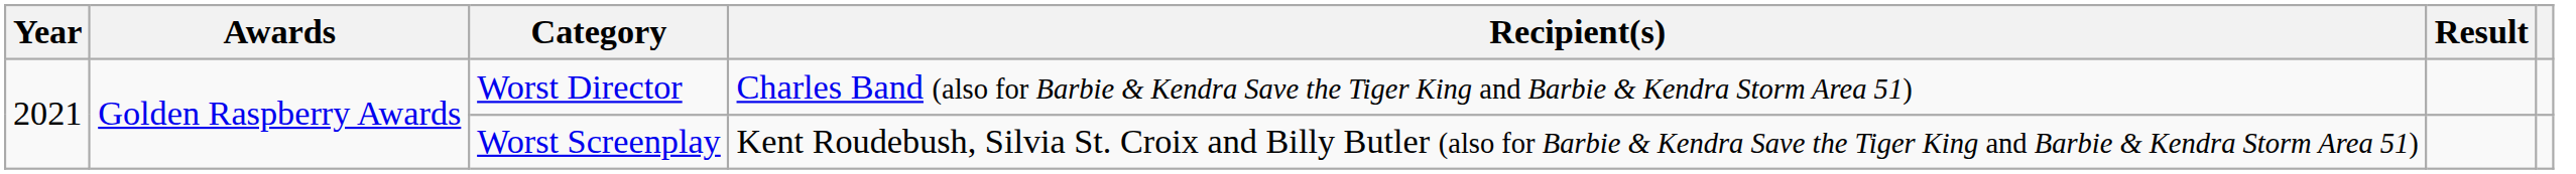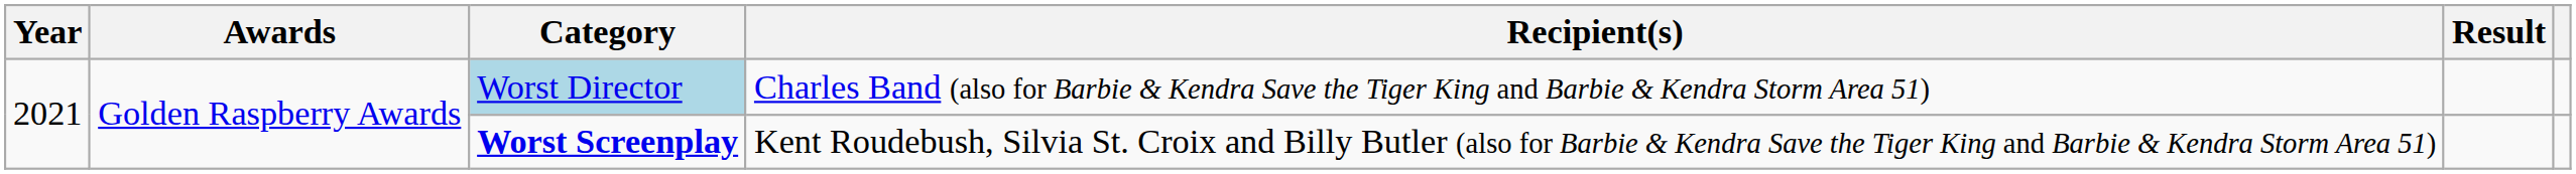Worst Director | Category: no background -> lightblue background
Worst Screenplay | Category: normal -> bold
